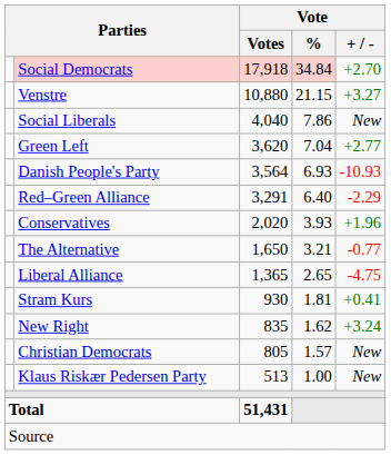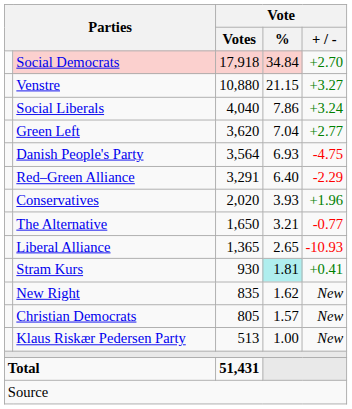Social Liberals | Vote / + / -: New -> +3.24
Danish People's Party | Vote / + / -: -10.93 -> -4.75
Liberal Alliance | Vote / + / -: -4.75 -> -10.93
Stram Kurs | Vote / %: no background -> paleturquoise background
New Right | Vote / + / -: +3.24 -> New
